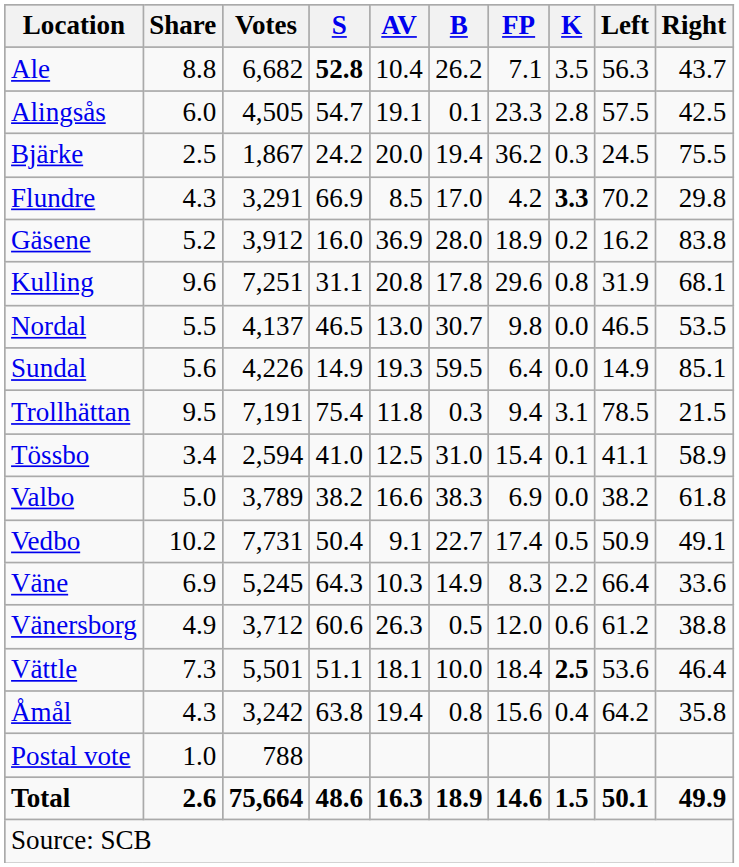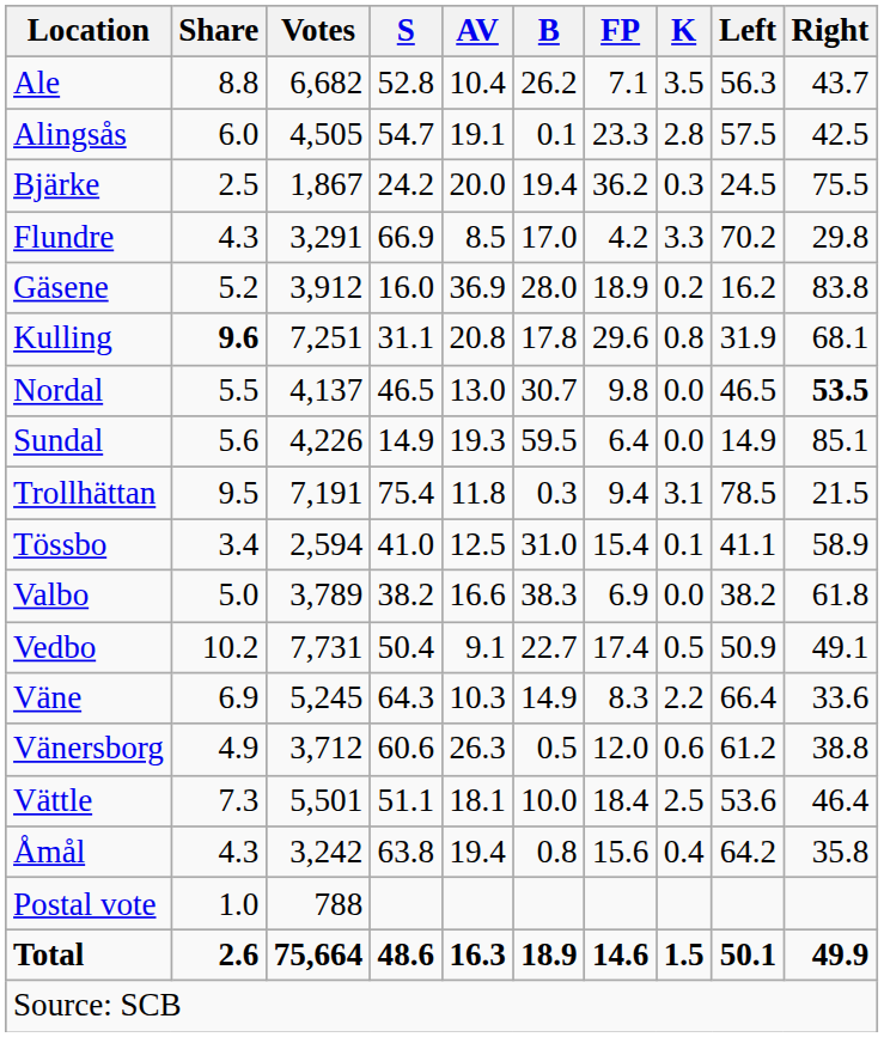Ale | S: bold -> normal
Flundre | K: bold -> normal
Kulling | Share: normal -> bold
Nordal | Right: normal -> bold
Vättle | K: bold -> normal
